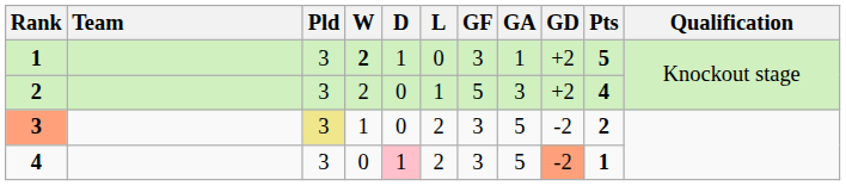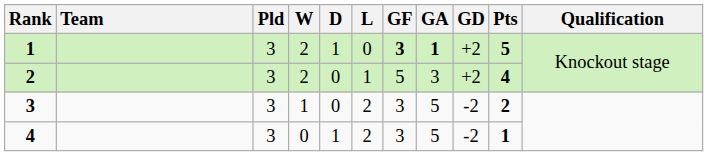row 2 | W: bold -> normal
row 2 | GF: normal -> bold
row 2 | GA: normal -> bold
row 4 | Rank: lightsalmon background -> no background
row 4 | Pld: khaki background -> no background
row 5 | D: pink background -> no background
row 5 | GD: lightsalmon background -> no background
